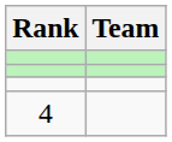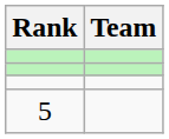row 5 | Rank: 4 -> 5
